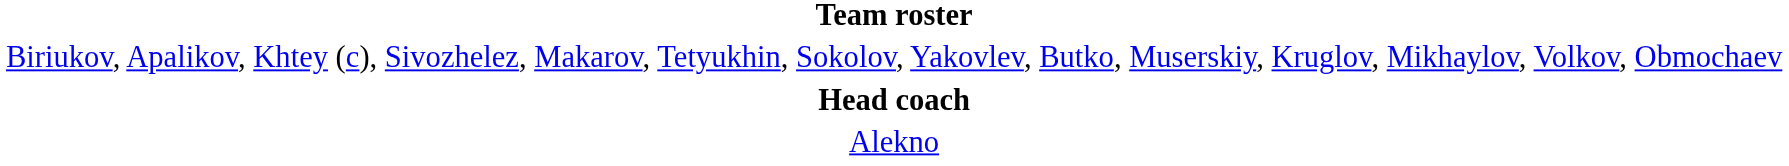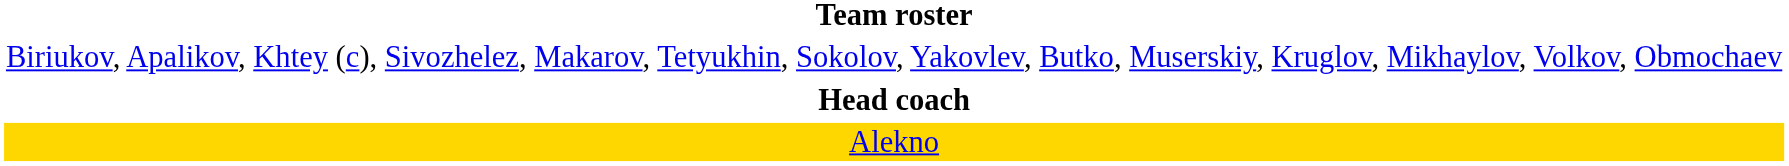row 4 | column 1: no background -> gold background
